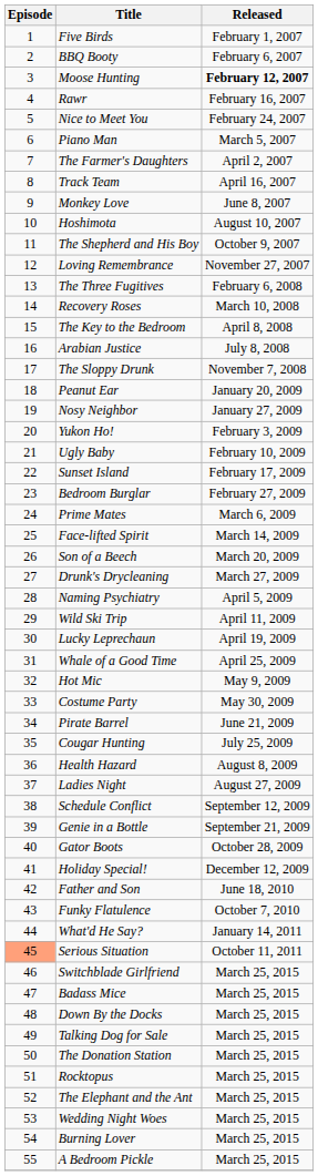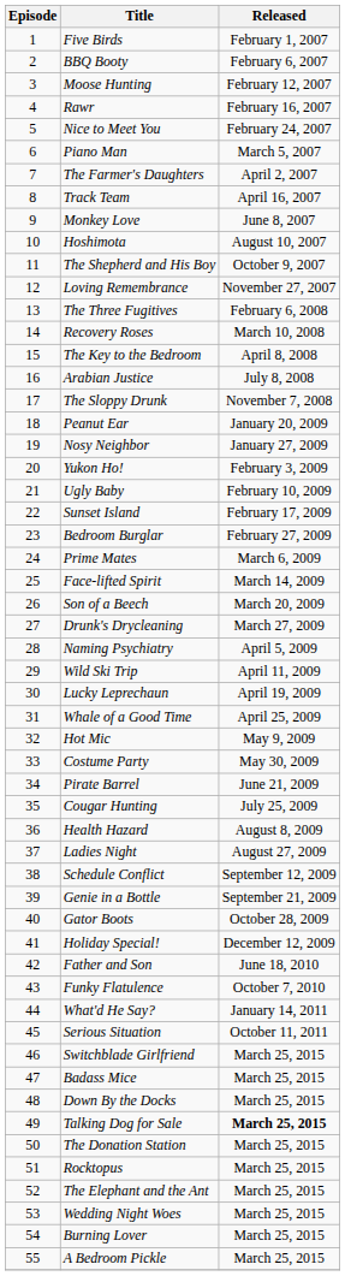Moose Hunting | Released: bold -> normal
Serious Situation | Episode: lightsalmon background -> no background
Talking Dog for Sale | Released: normal -> bold
